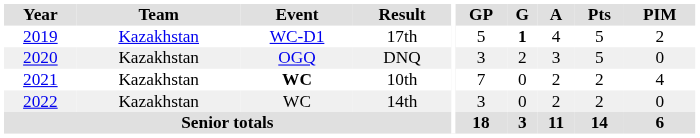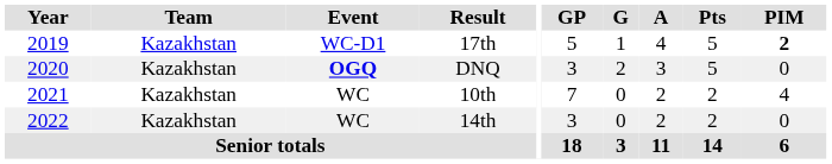17th | G: bold -> normal
17th | PIM: normal -> bold
DNQ | Event: normal -> bold
10th | Event: bold -> normal
